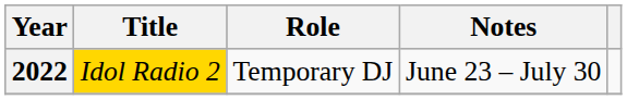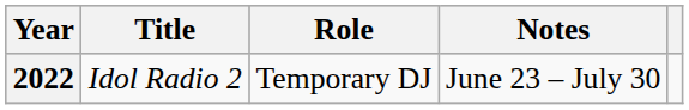2022 | Title: gold background -> no background
